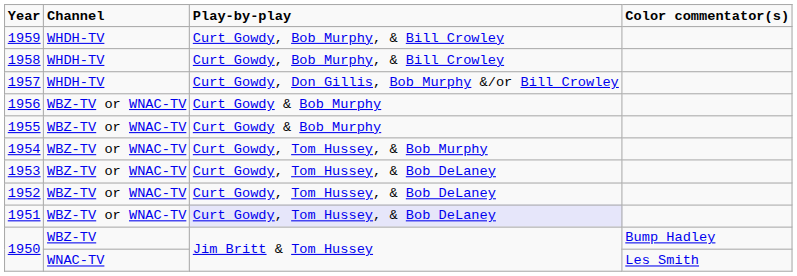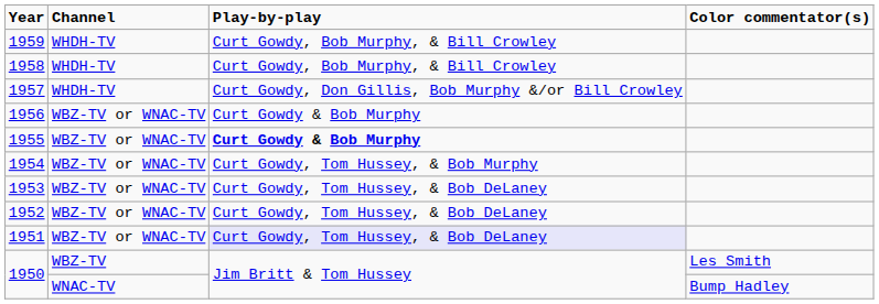1955 | Play-by-play: normal -> bold
1950 / WBZ-TV | Color commentator(s): Bump Hadley -> Les Smith
1950 / WNAC-TV | Color commentator(s): Les Smith -> Bump Hadley
